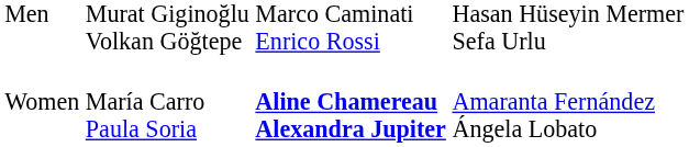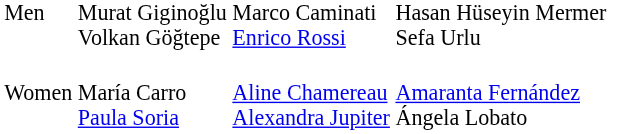Women | column 3: bold -> normal
